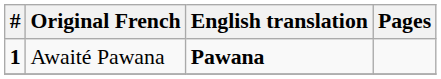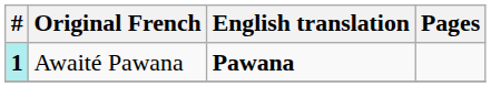Awaité Pawana | #: no background -> paleturquoise background
